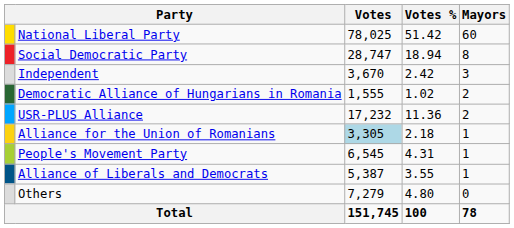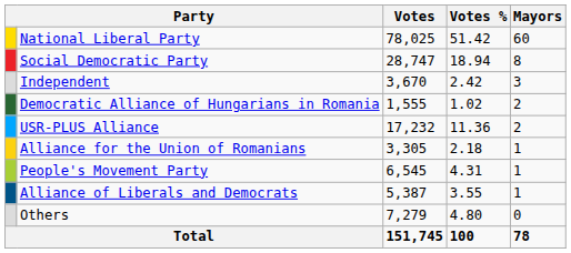Alliance for the Union of Romanians | Votes: lightblue background -> no background
